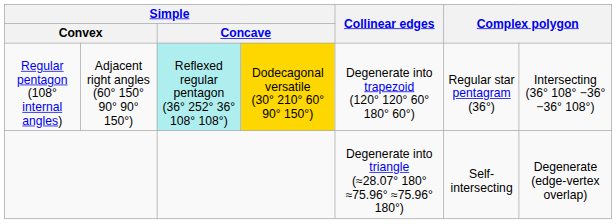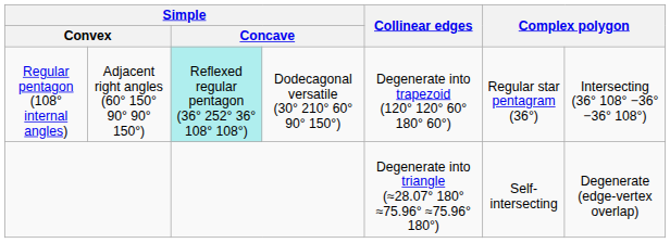Regular pentagon (108° internal angles) | column 4: gold background -> no background
